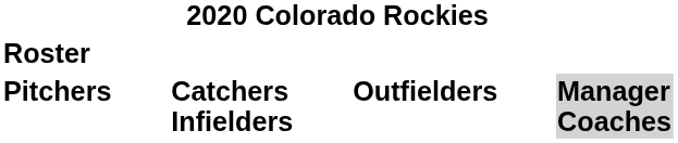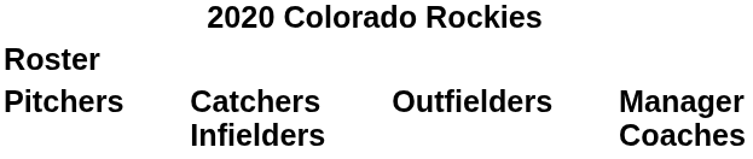Pitchers | column 4: lightgrey background -> no background
